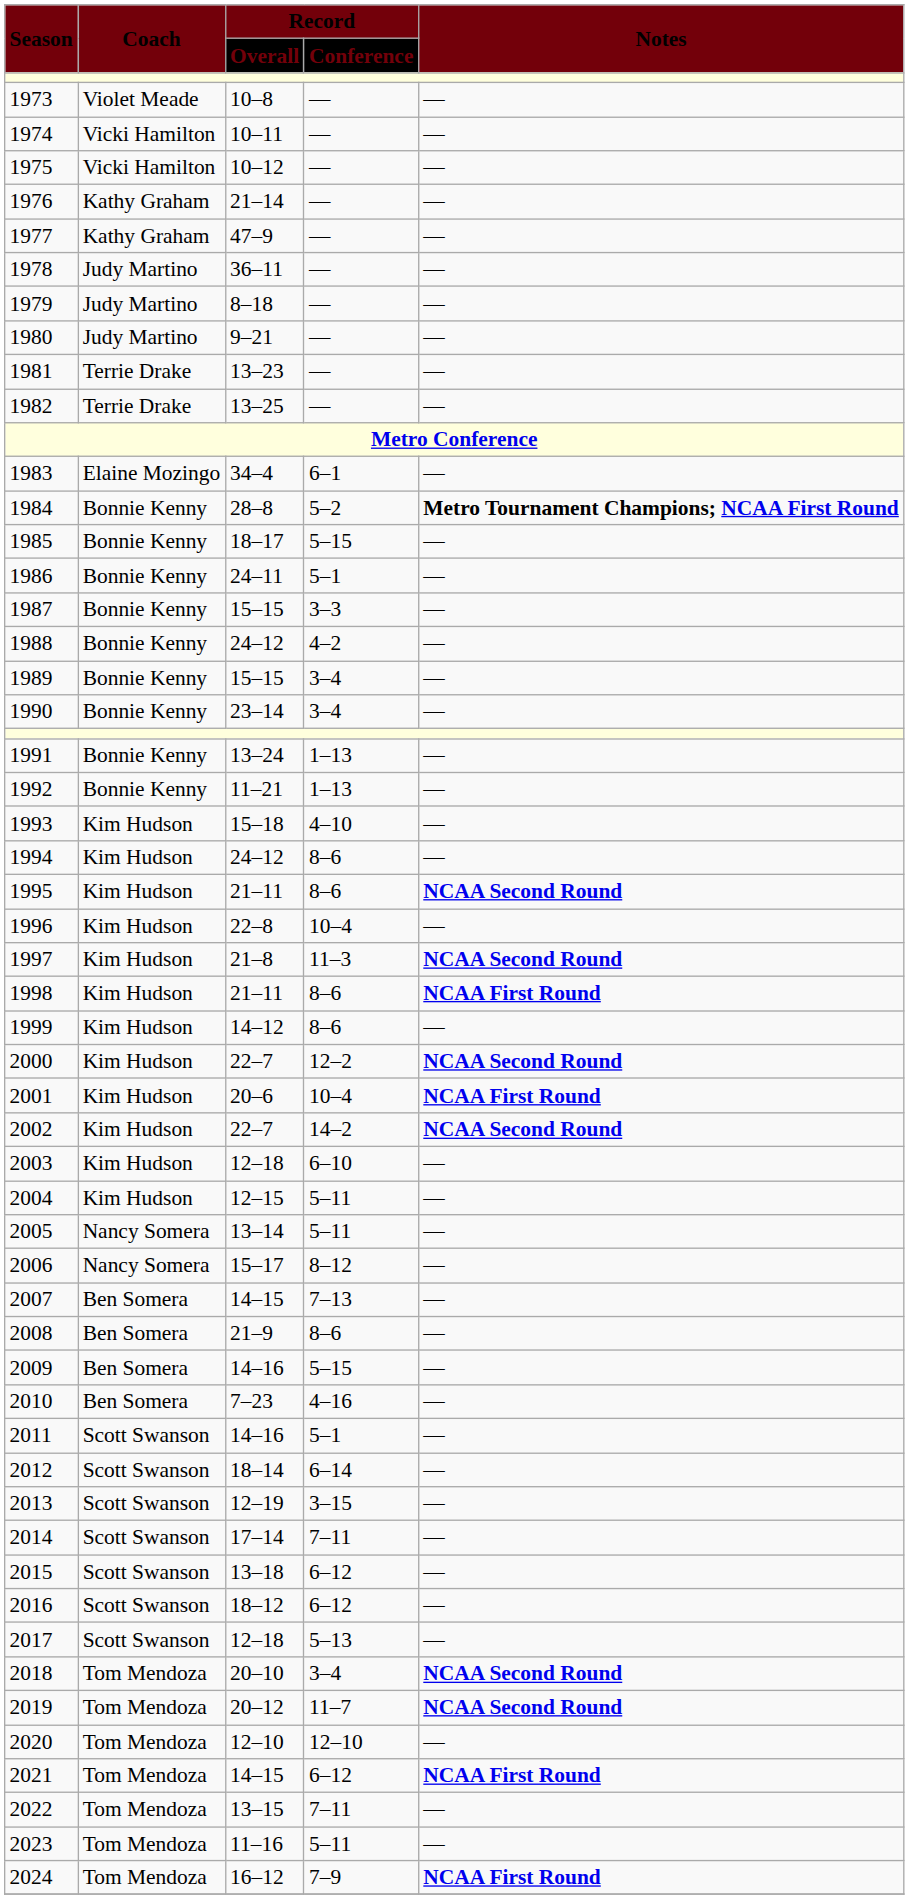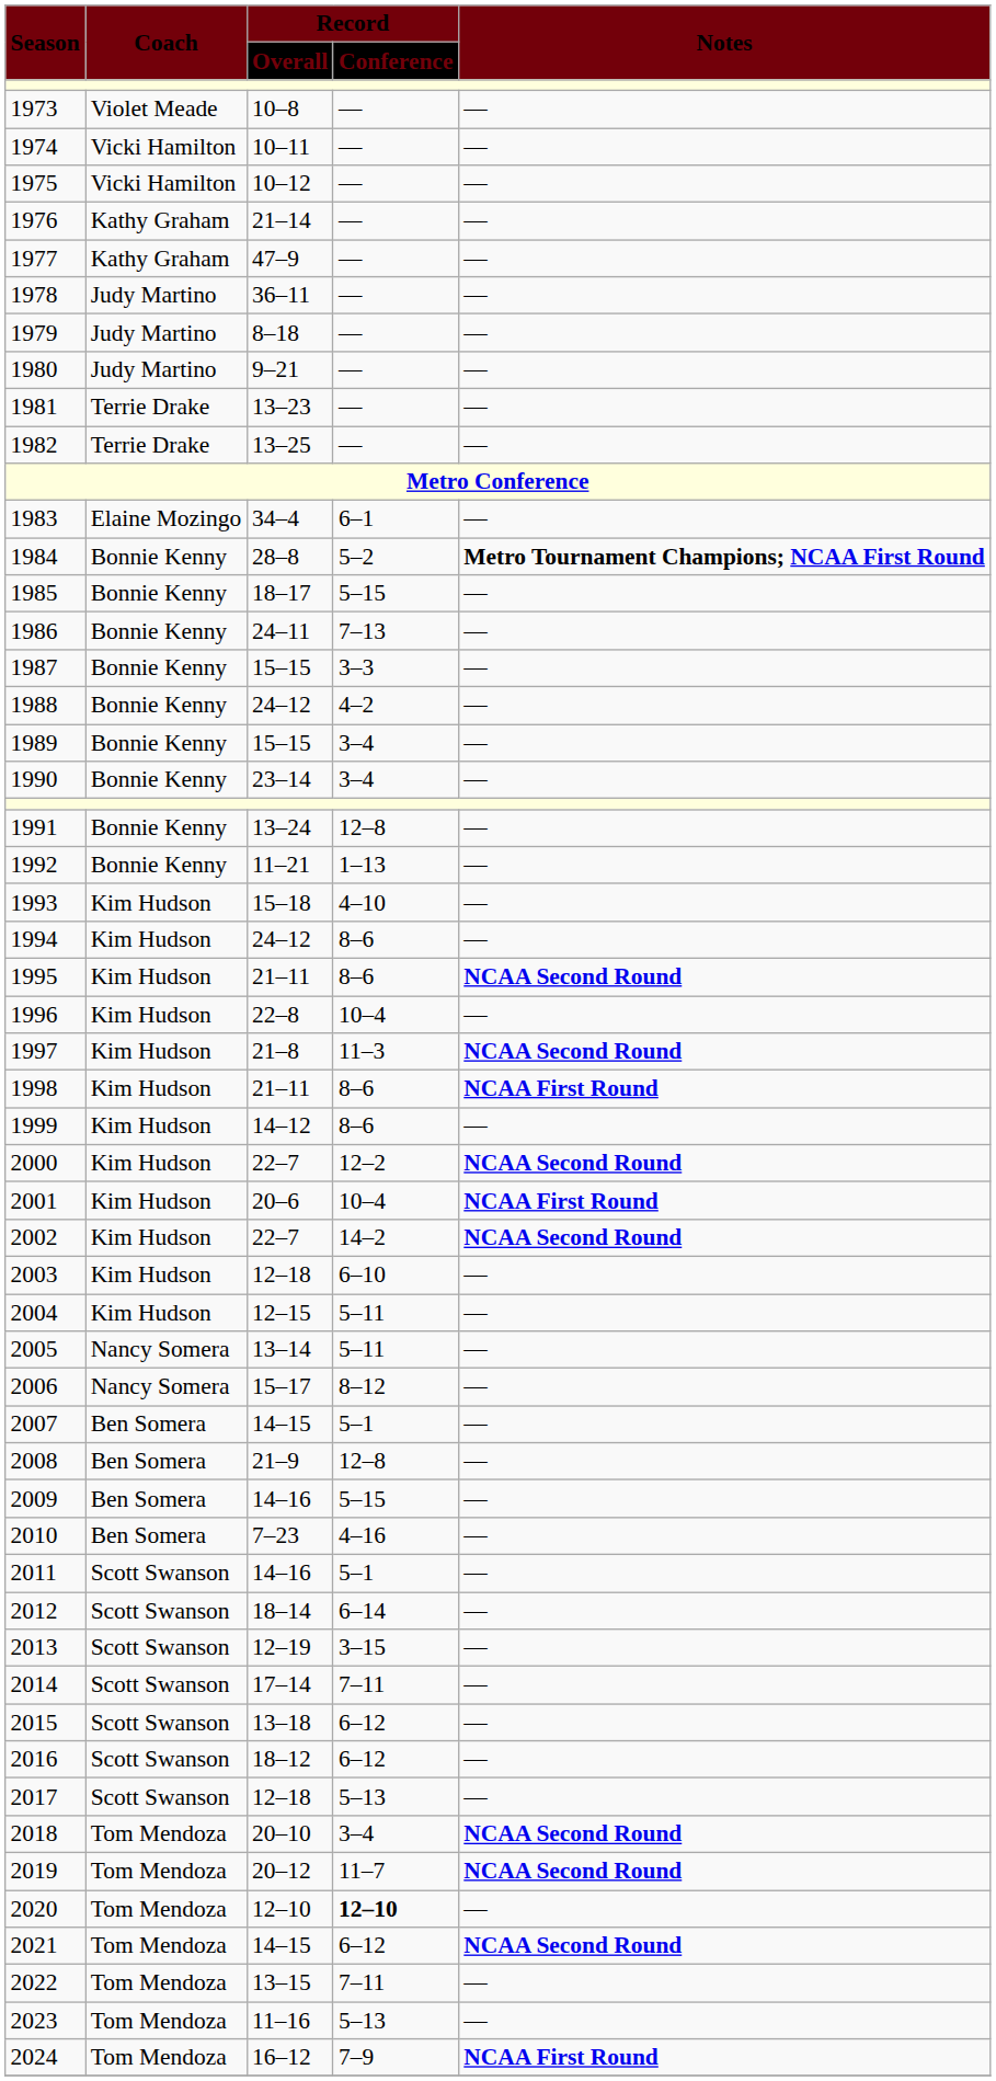1986 | column 4: 5–1 -> 7–13
1991 | column 4: 1–13 -> 12–8
2007 | column 4: 7–13 -> 5–1
2008 | column 4: 8–6 -> 12–8
2020 | column 4: normal -> bold
2021 | Notes: NCAA First Round -> NCAA Second Round
2023 | column 4: 5–11 -> 5–13
